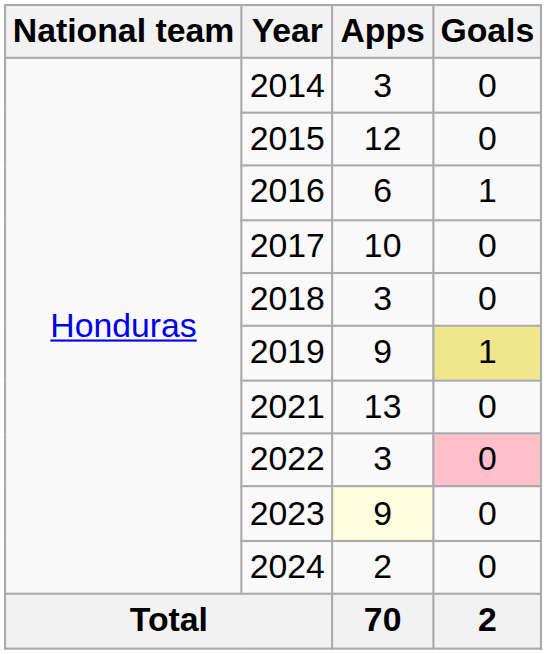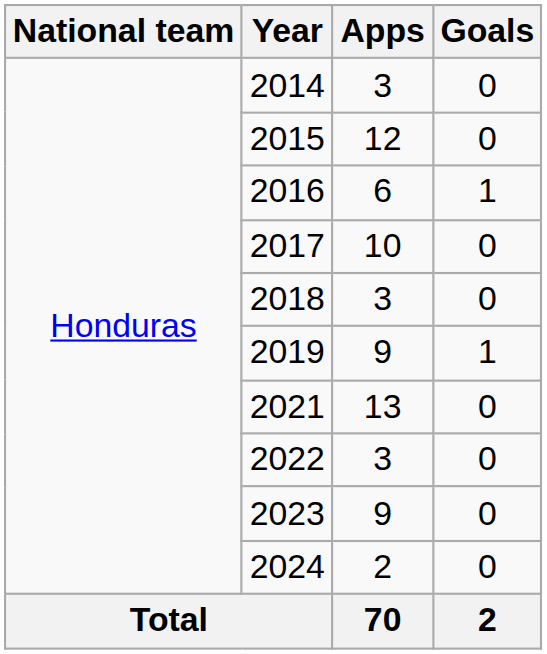2019 | Goals: khaki background -> no background
2022 | Goals: pink background -> no background
2023 | Apps: lightyellow background -> no background
